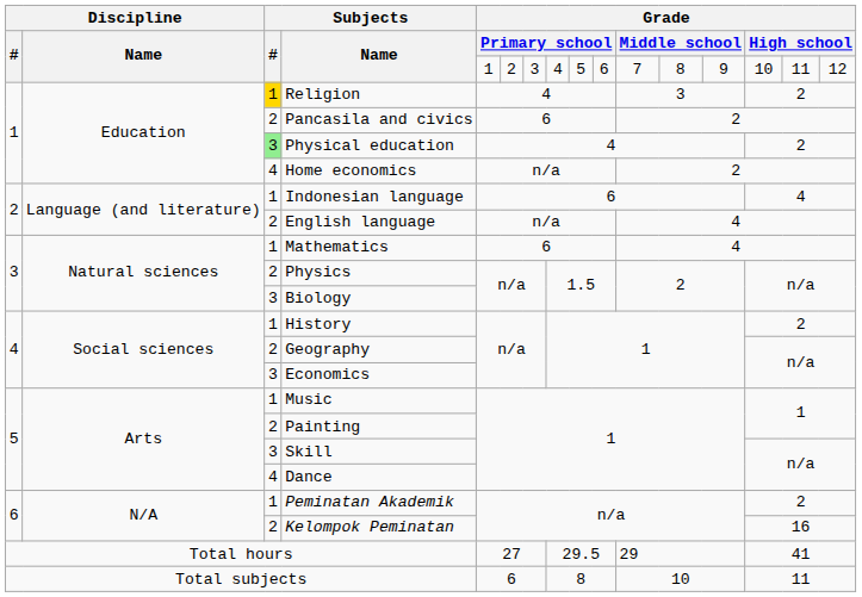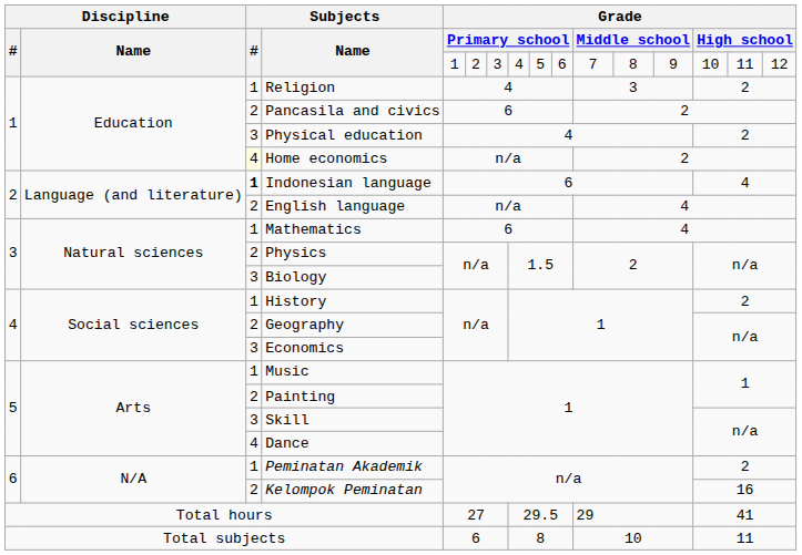Religion | Subjects / #: gold background -> no background
Physical education | Subjects / #: lightgreen background -> no background
Home economics | Subjects / #: no background -> lightyellow background
Indonesian language | Subjects / #: normal -> bold
